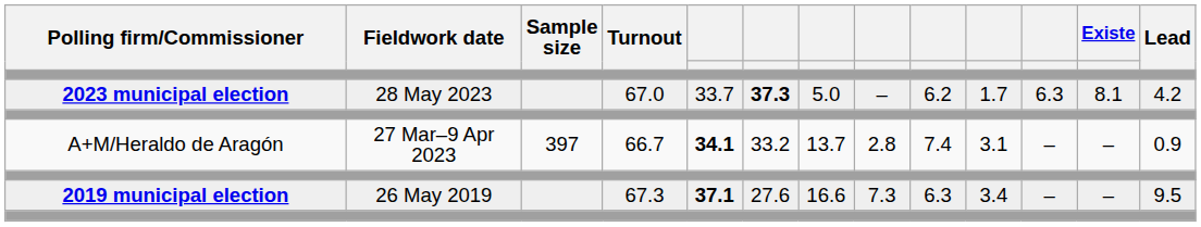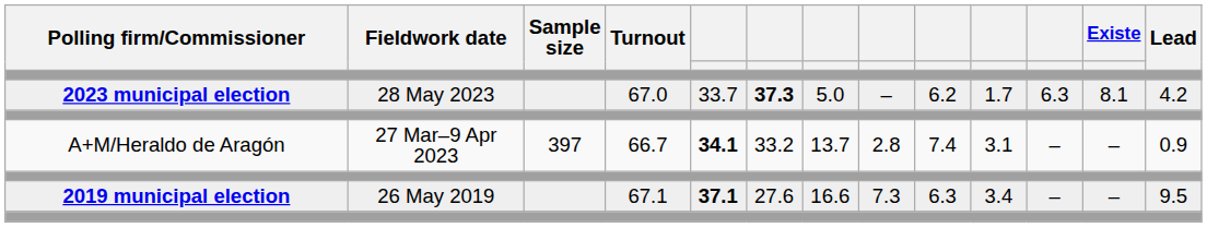2019 municipal election | Turnout: 67.3 -> 67.1
